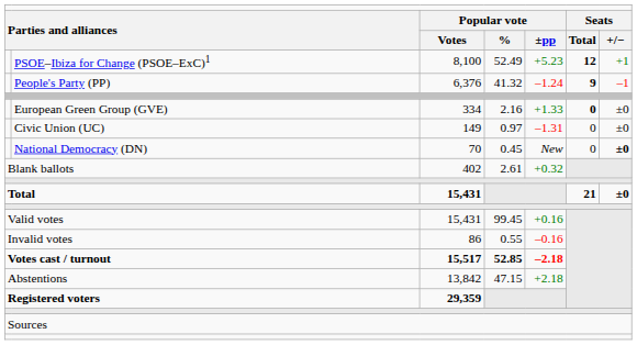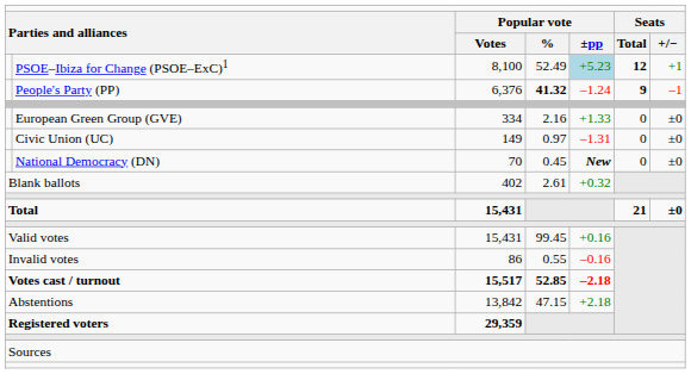PSOE–Ibiza for Change (PSOE–ExC)1 | column 5: no background -> lightblue background
People's Party (PP) | column 4: normal -> bold
European Green Group (GVE) | column 6: bold -> normal
National Democracy (DN) | column 5: normal -> bold
National Democracy (DN) | column 7: bold -> normal
